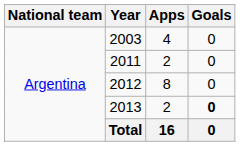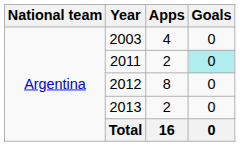2011 | Goals: no background -> paleturquoise background
2013 | Goals: bold -> normal
